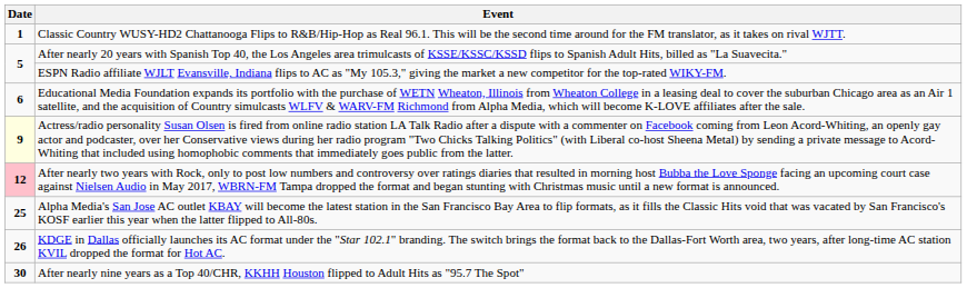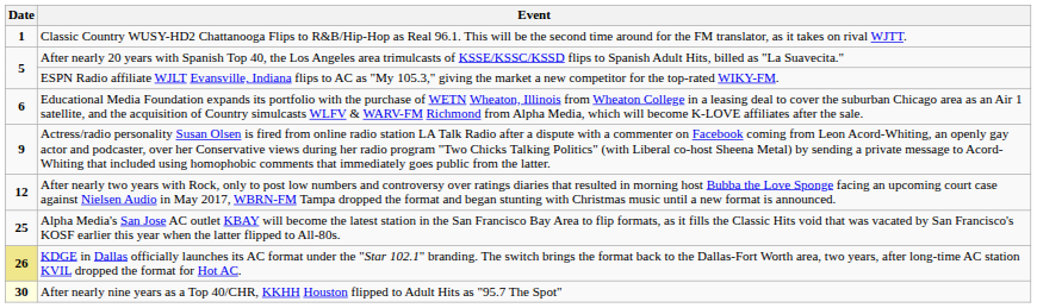row 6 | Date: lightyellow background -> no background
row 7 | Date: pink background -> no background
row 9 | Date: no background -> khaki background
row 10 | Date: no background -> lightyellow background
